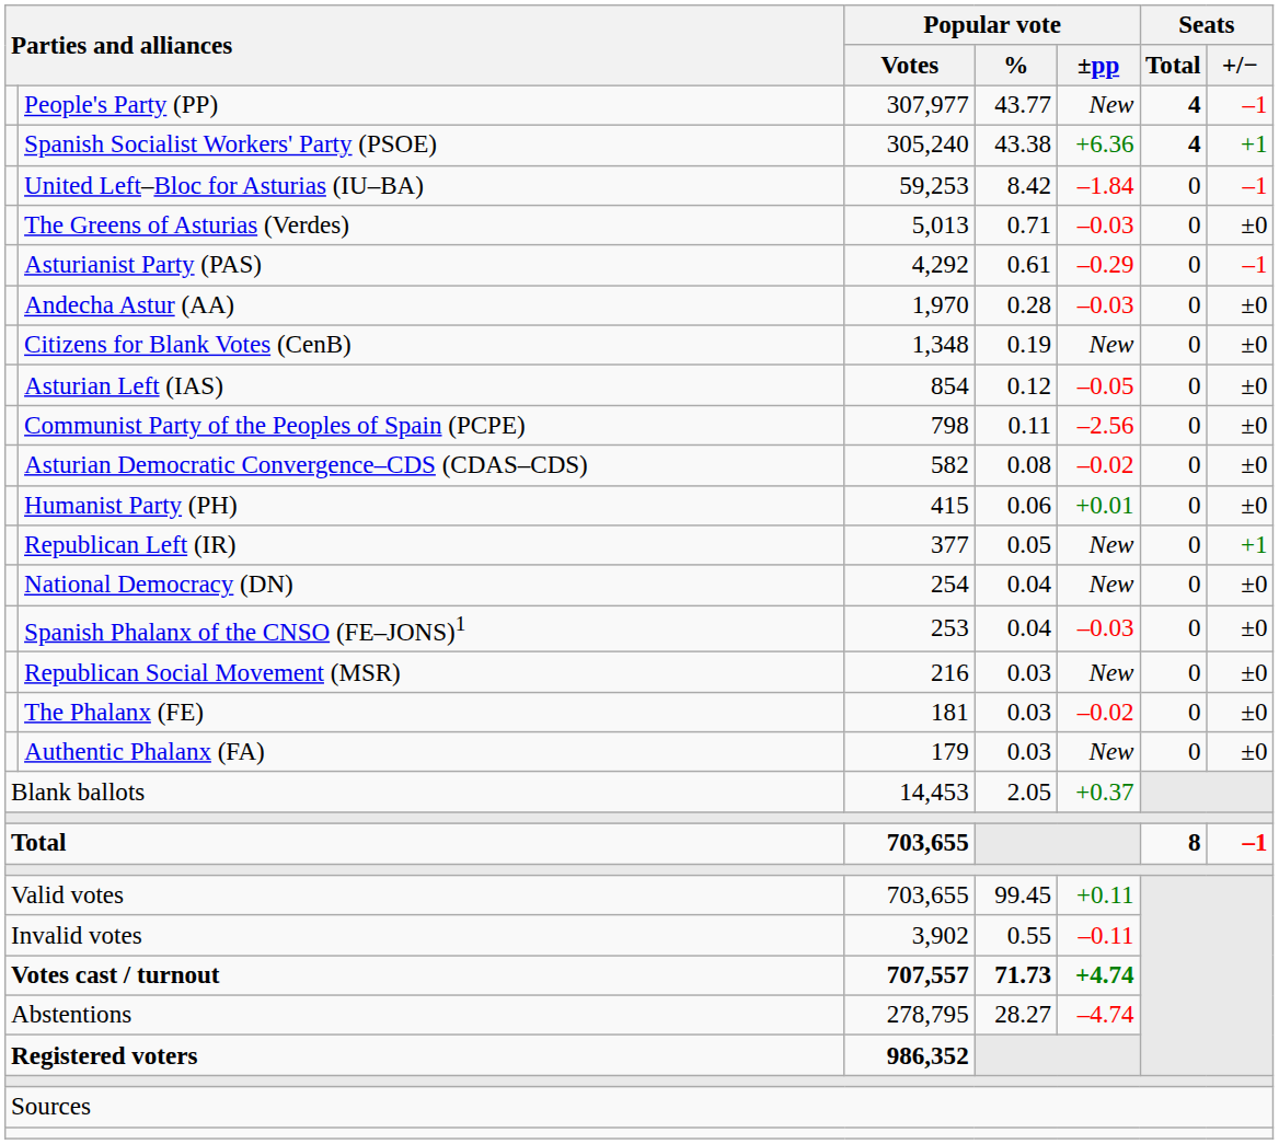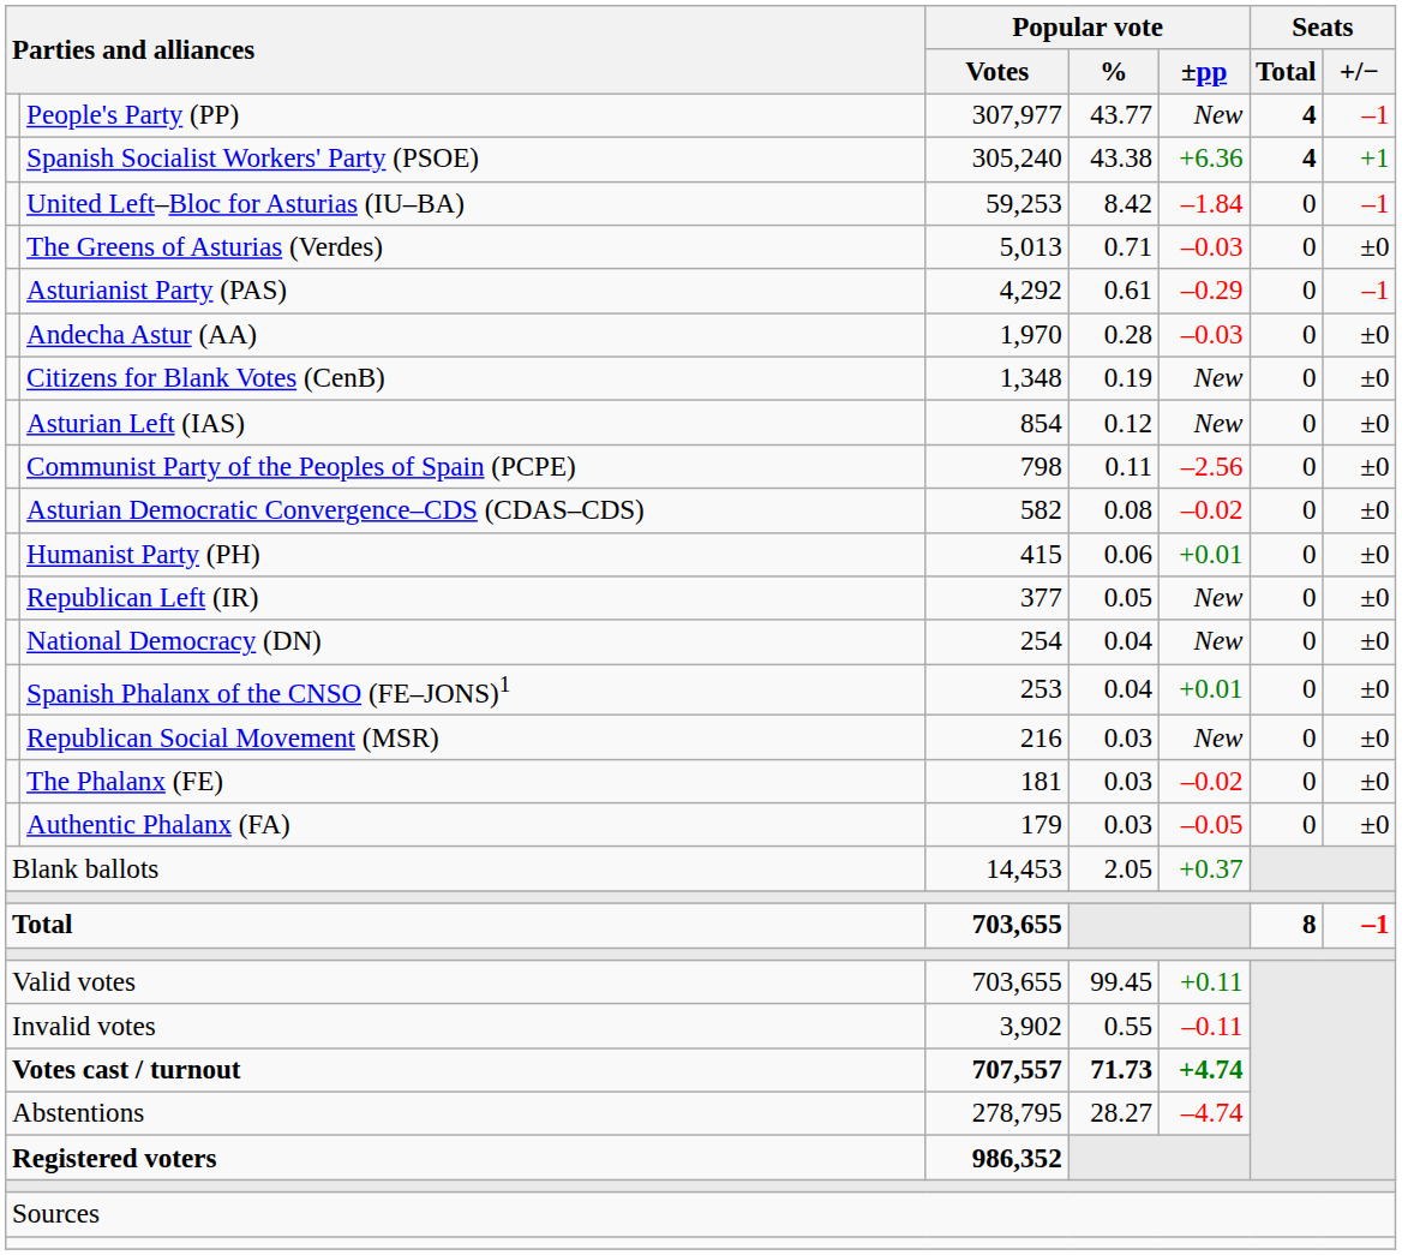Asturian Left (IAS) | Popular vote / ±pp: –0.05 -> New
Republican Left (IR) | Seats / +/−: +1 -> ±0
Spanish Phalanx of the CNSO (FE–JONS)1 | Popular vote / ±pp: –0.03 -> +0.01
Authentic Phalanx (FA) | Popular vote / ±pp: New -> –0.05
